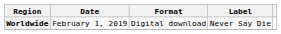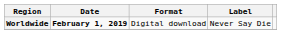Worldwide | Date: normal -> bold
